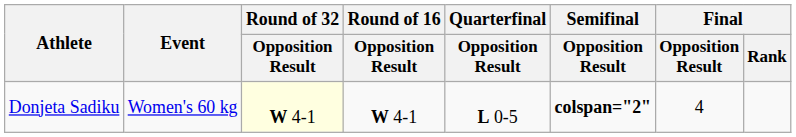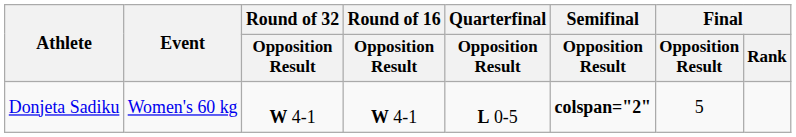Donjeta Sadiku | Round of 32 / Opposition Result: lightyellow background -> no background
Donjeta Sadiku | Final / Opposition Result: 4 -> 5
